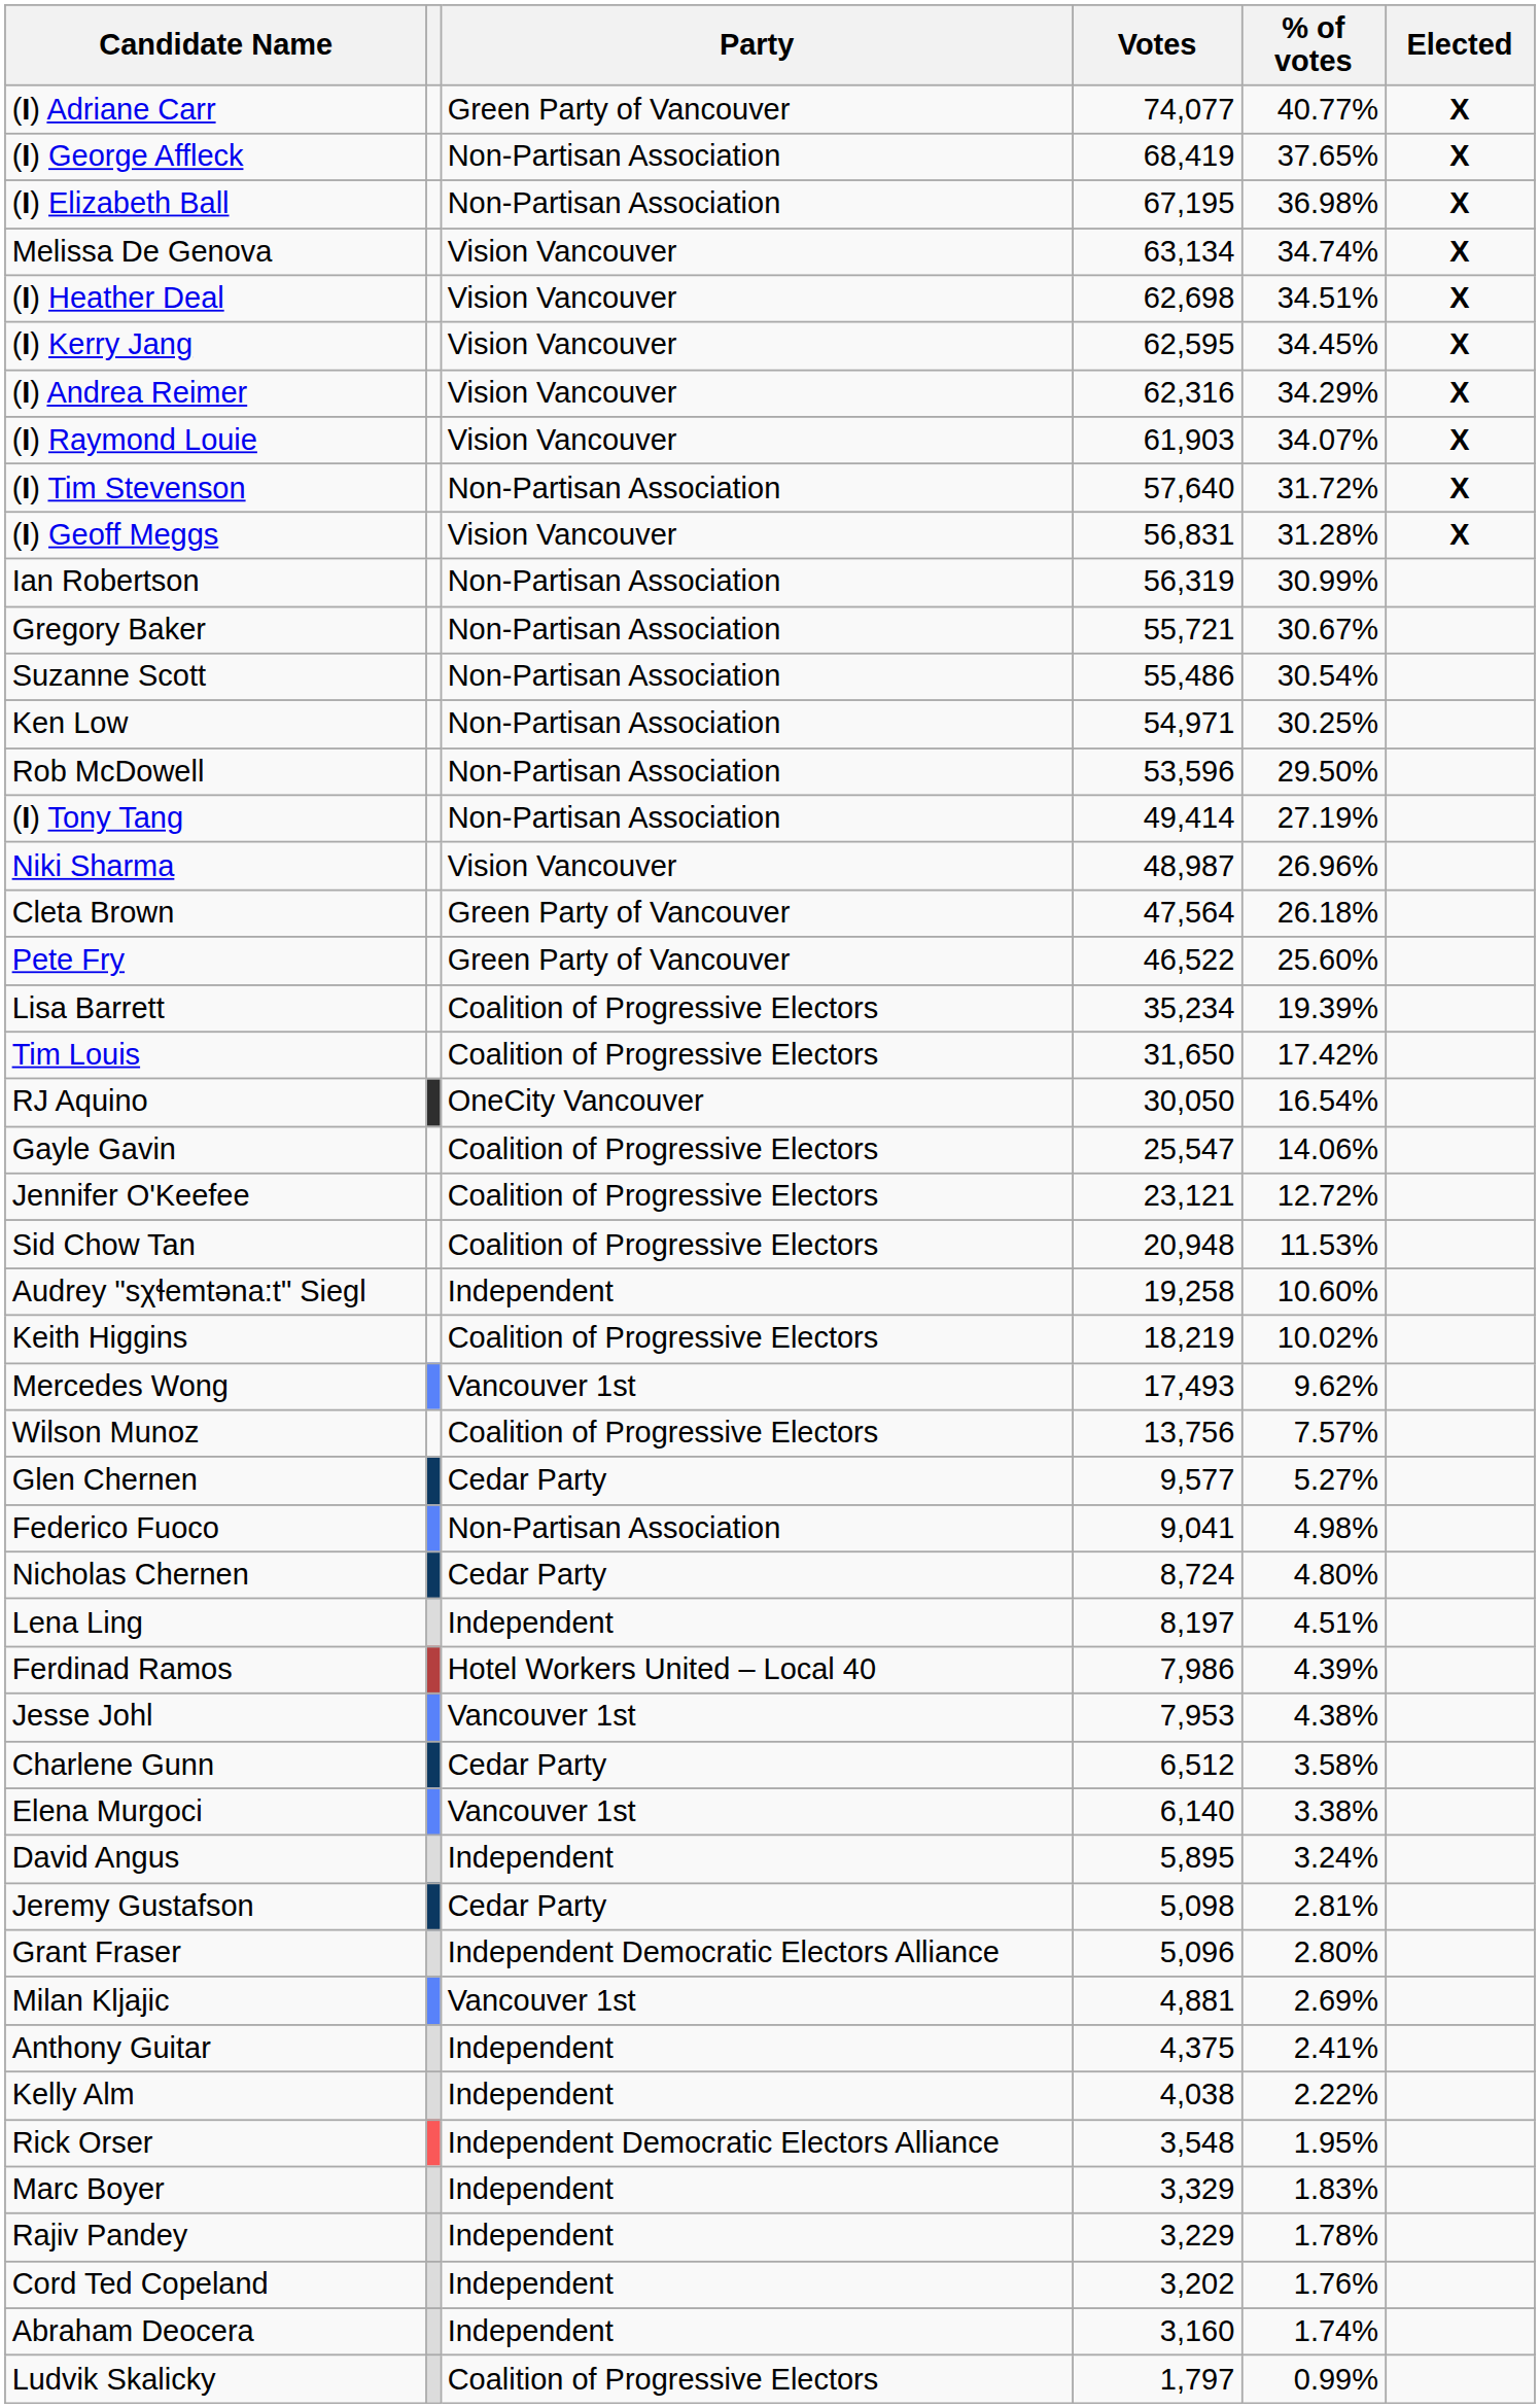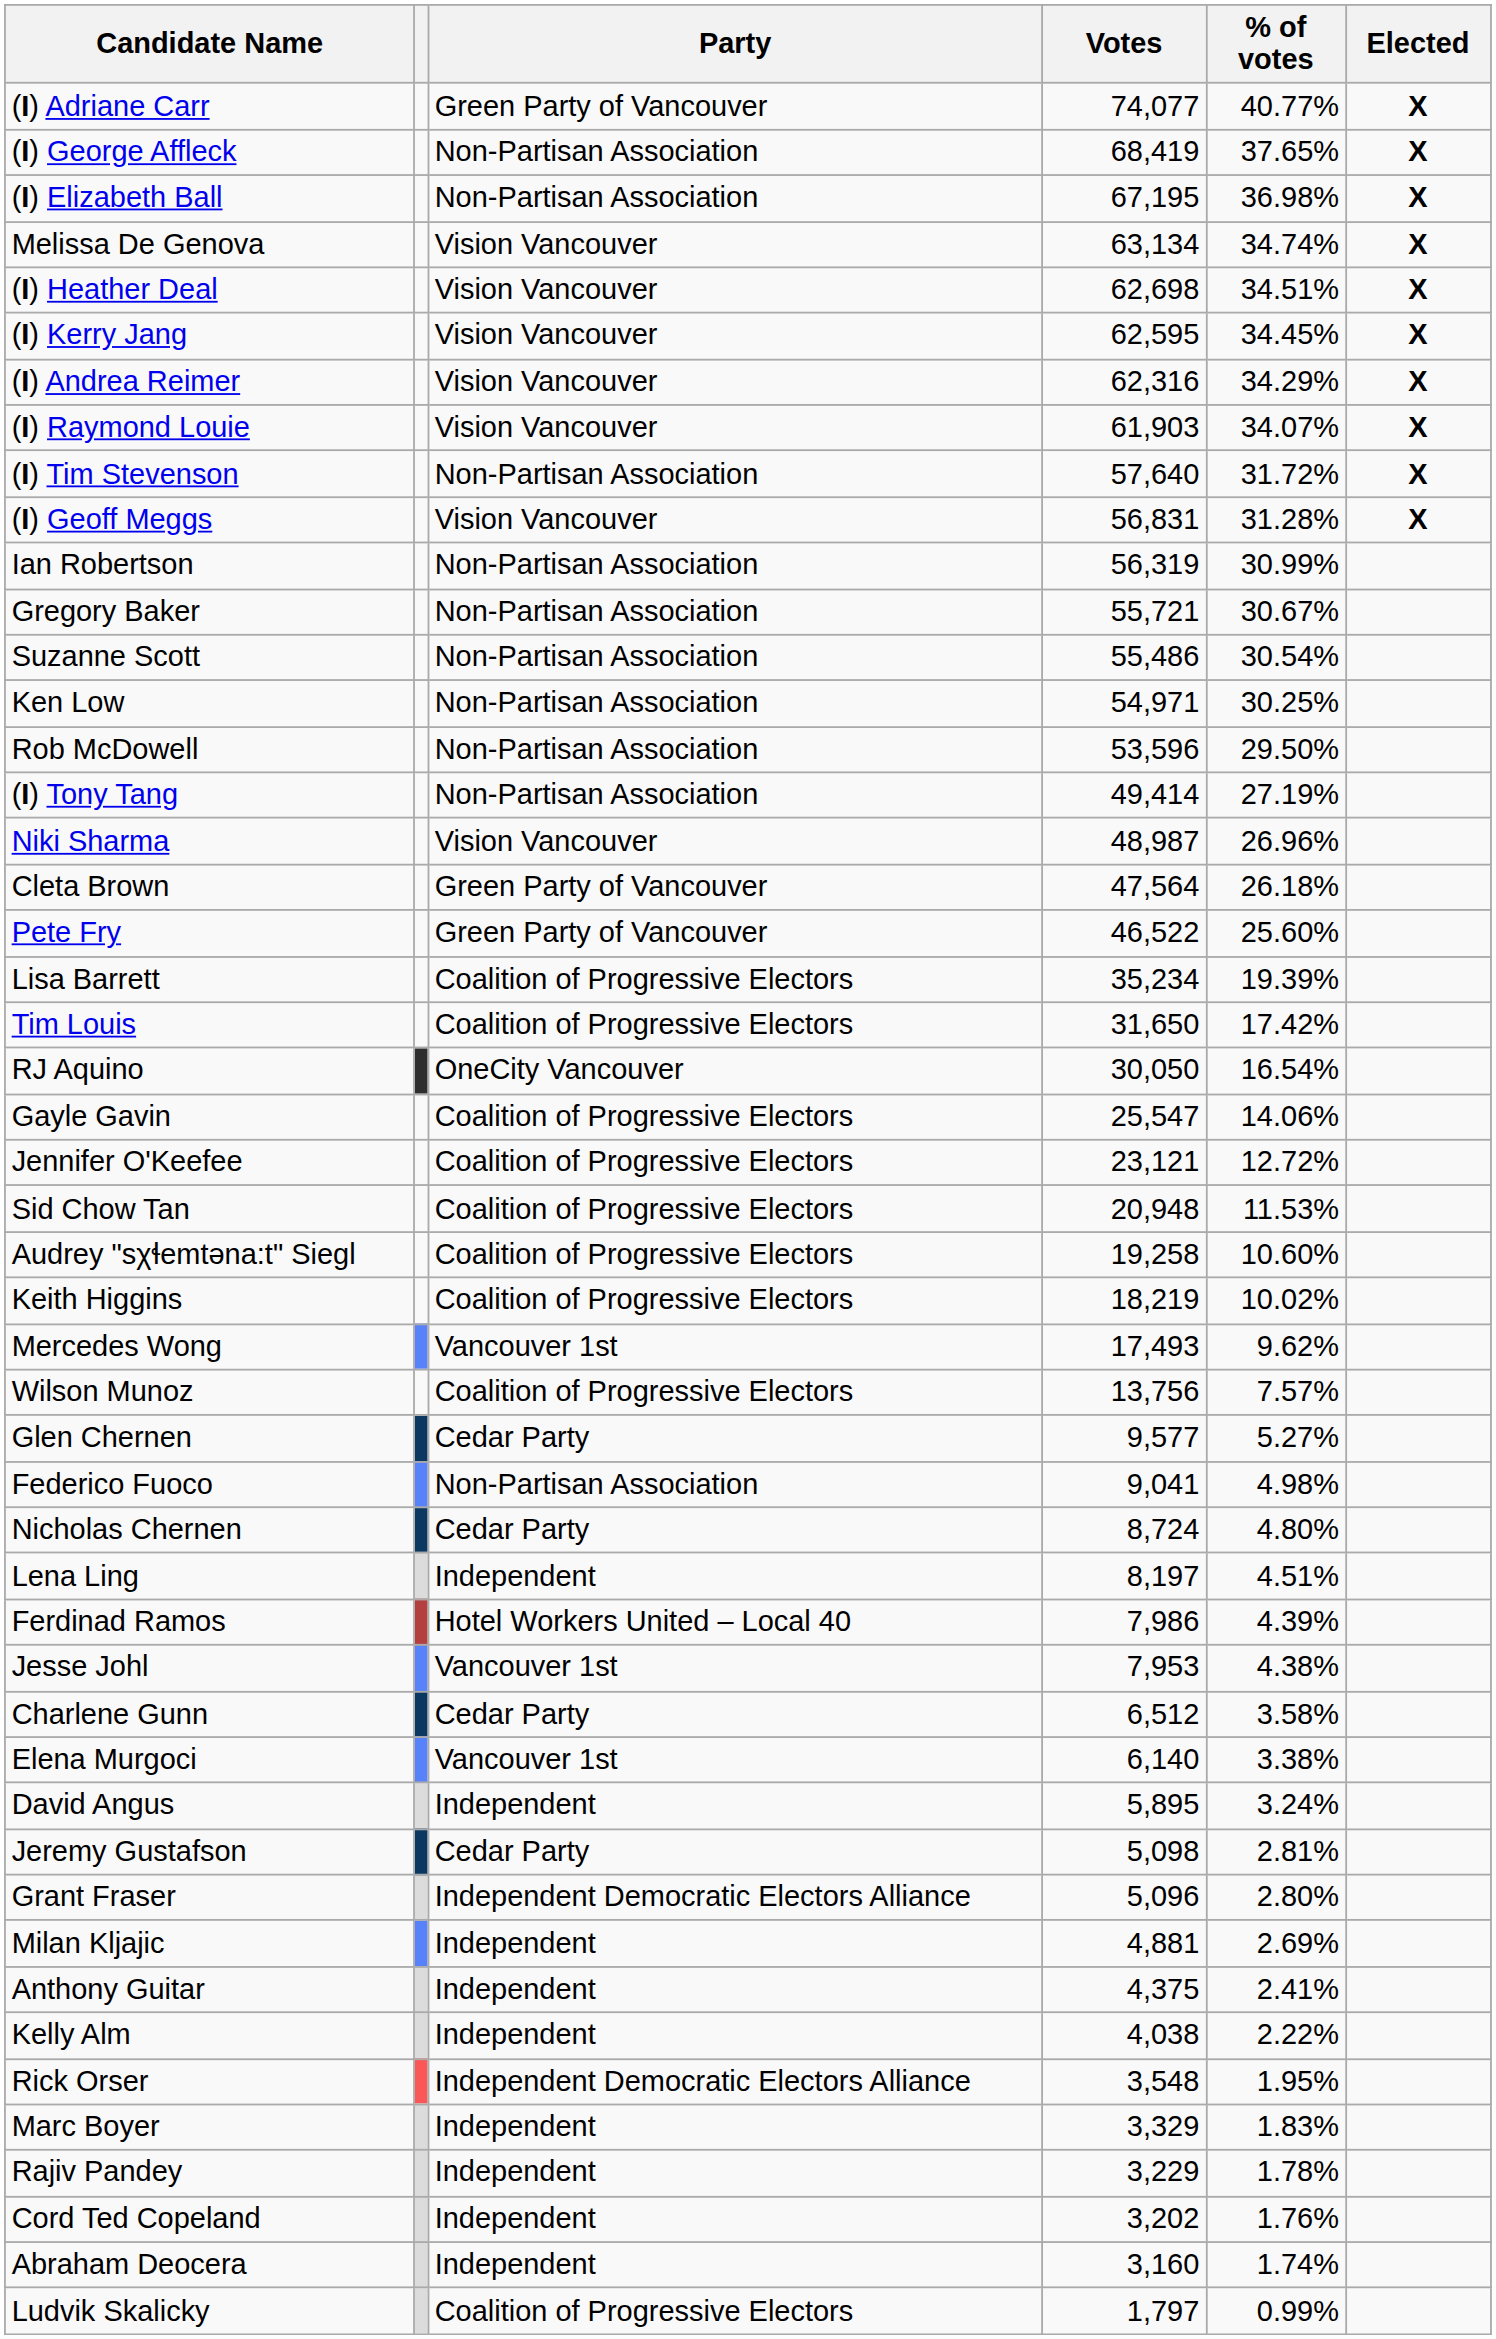Audrey "sχɬemtəna:t" Siegl | Party: Independent -> Coalition of Progressive Electors
Milan Kljajic | Party: Vancouver 1st -> Independent
